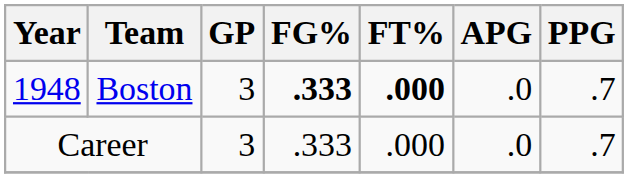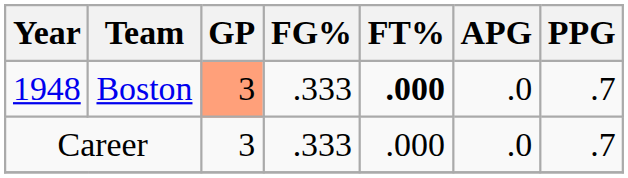1948 | GP: no background -> lightsalmon background
1948 | FG%: bold -> normal
